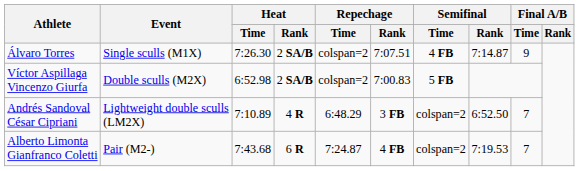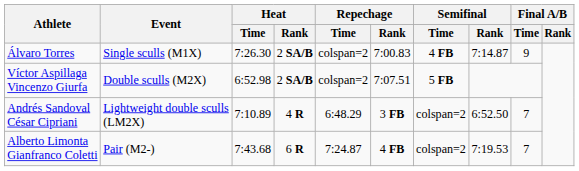Álvaro Torres | Repechage / Rank: 7:07.51 -> 7:00.83
Víctor Aspillaga Vincenzo Giurfa | Repechage / Rank: 7:00.83 -> 7:07.51
